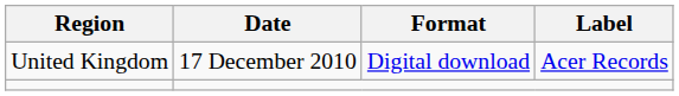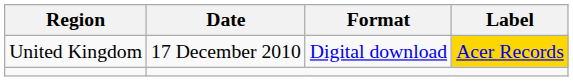United Kingdom | Label: no background -> gold background
